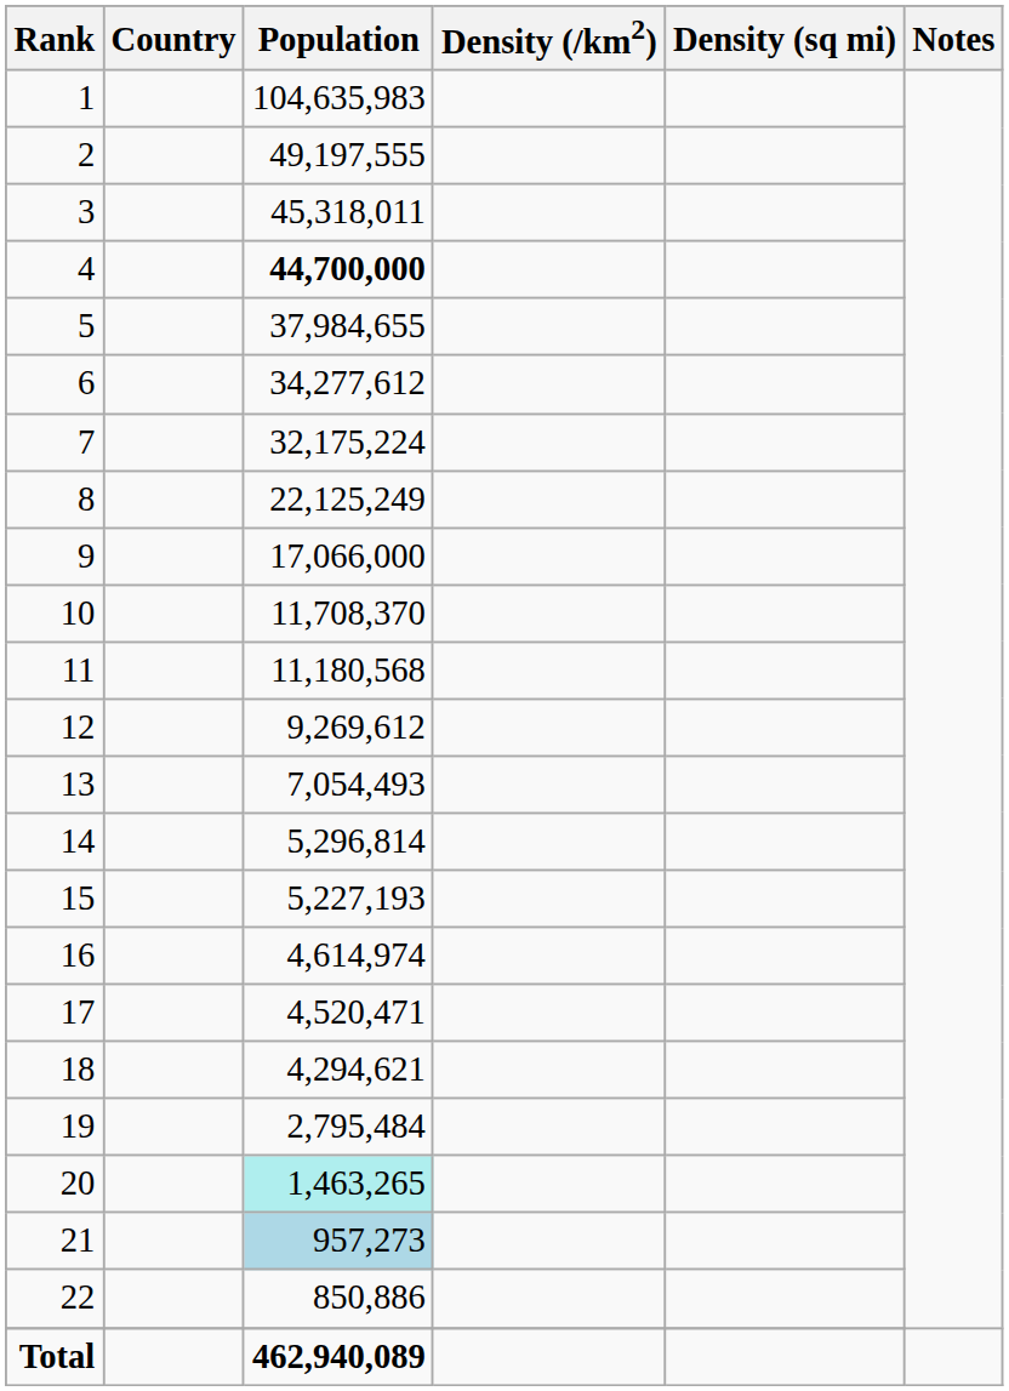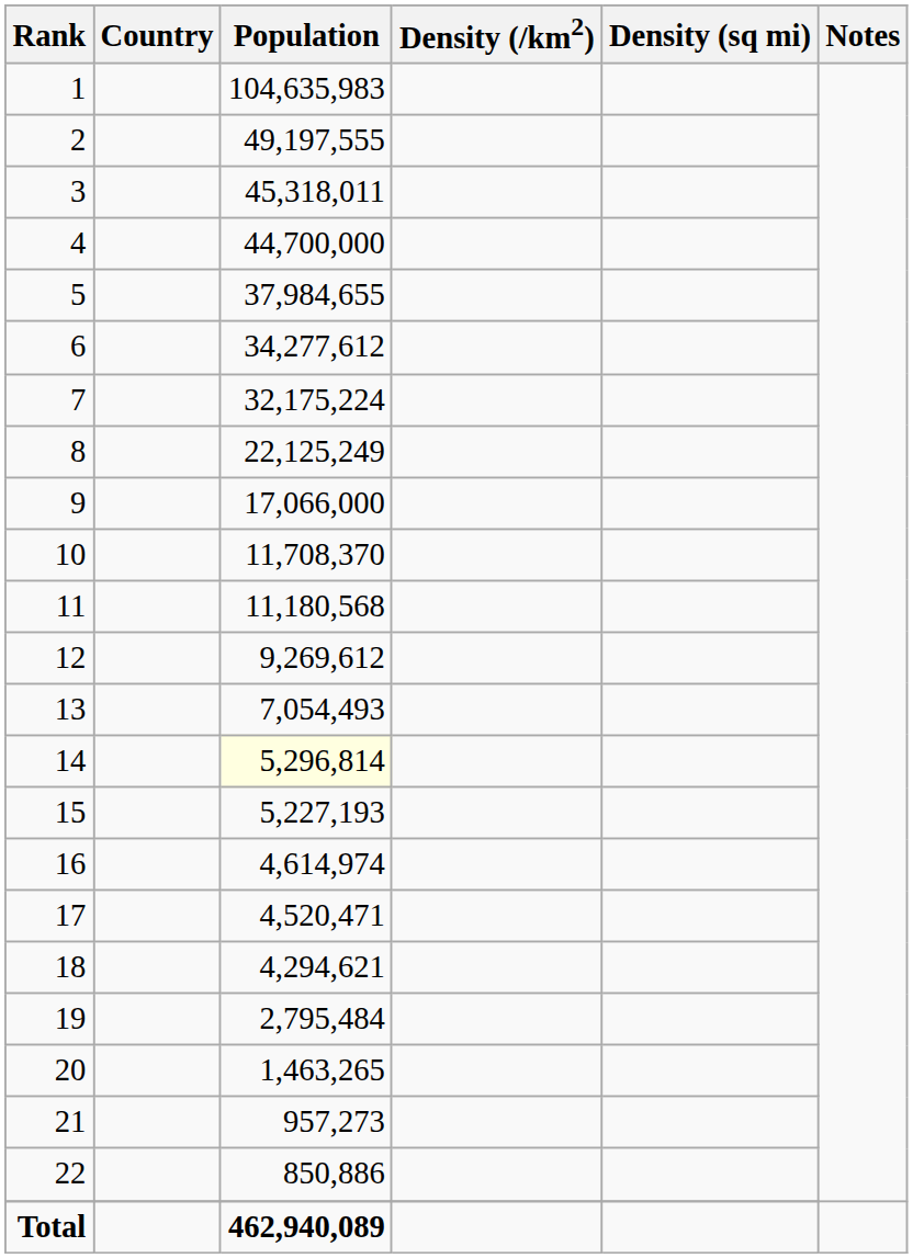4 | Population: bold -> normal
14 | Population: no background -> lightyellow background
20 | Population: paleturquoise background -> no background
21 | Population: lightblue background -> no background
